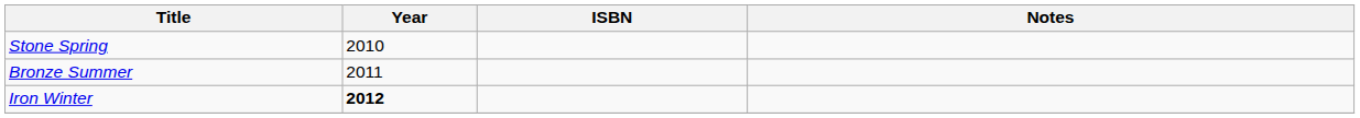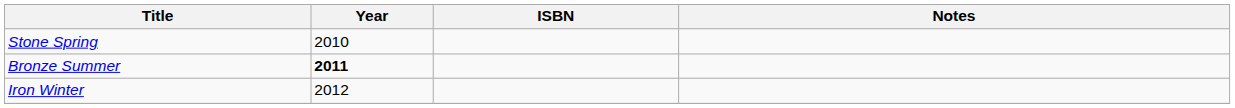Bronze Summer | Year: normal -> bold
Iron Winter | Year: bold -> normal
